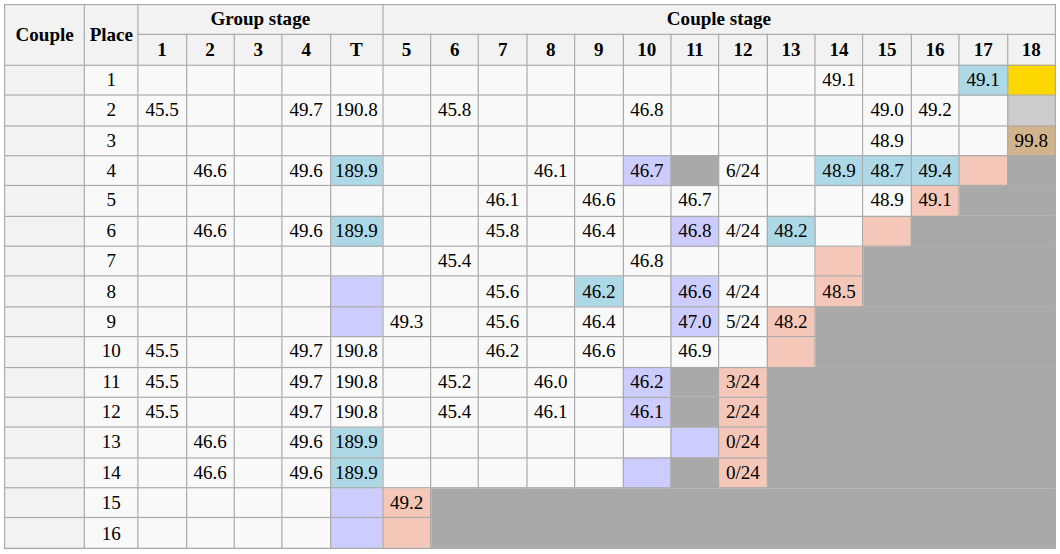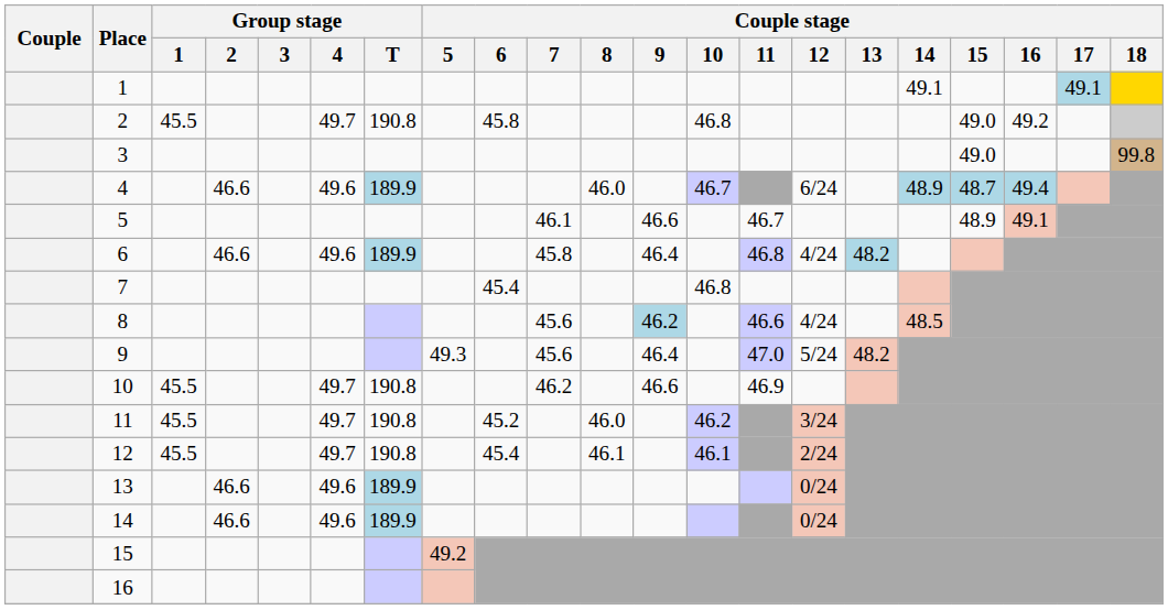row 5 | Couple stage / 15: 48.9 -> 49.0
row 6 | Couple stage / 8: 46.1 -> 46.0
